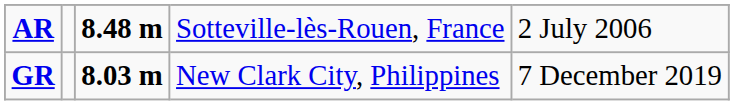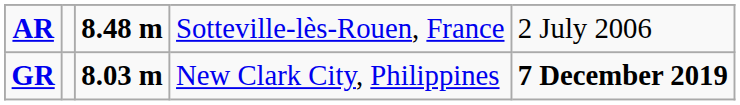GR | column 5: normal -> bold
